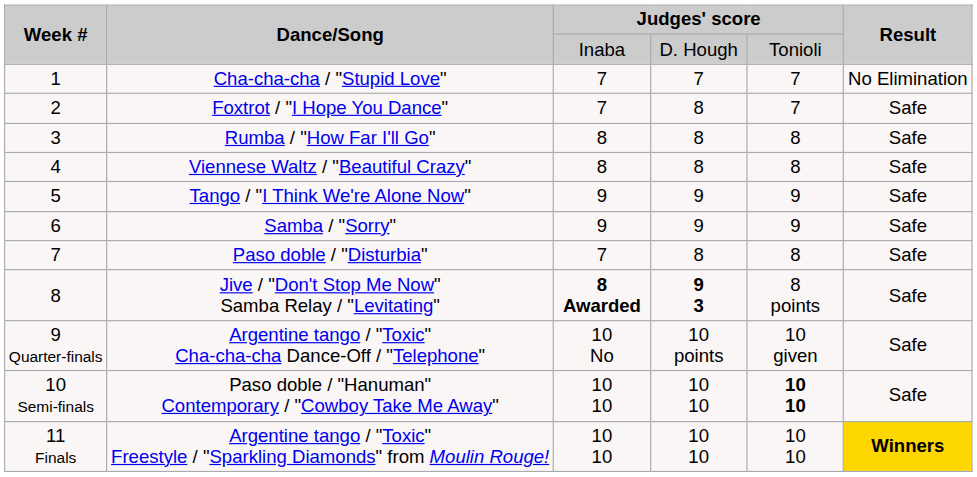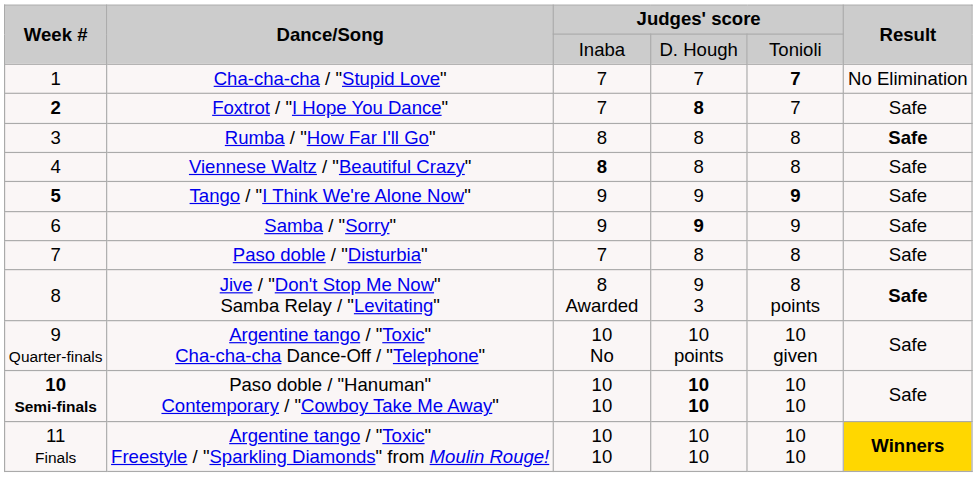Cha-cha-cha / "Stupid Love" | column 5: normal -> bold
Foxtrot / "I Hope You Dance" | Week #: normal -> bold
Foxtrot / "I Hope You Dance" | column 4: normal -> bold
Rumba / "How Far I'll Go" | Result: normal -> bold
Viennese Waltz / "Beautiful Crazy" | column 3: normal -> bold
Tango / "I Think We're Alone Now" | Week #: normal -> bold
Tango / "I Think We're Alone Now" | column 5: normal -> bold
Samba / "Sorry" | column 4: normal -> bold
Jive / "Don't Stop Me Now" Samba Relay / "Levitating" | column 3: bold -> normal
Jive / "Don't Stop Me Now" Samba Relay / "Levitating" | column 4: bold -> normal
Jive / "Don't Stop Me Now" Samba Relay / "Levitating" | Result: normal -> bold
Paso doble / "Hanuman" Contemporary / "Cowboy Take Me Away" | Week #: normal -> bold
Paso doble / "Hanuman" Contemporary / "Cowboy Take Me Away" | column 4: normal -> bold
Paso doble / "Hanuman" Contemporary / "Cowboy Take Me Away" | column 5: bold -> normal
